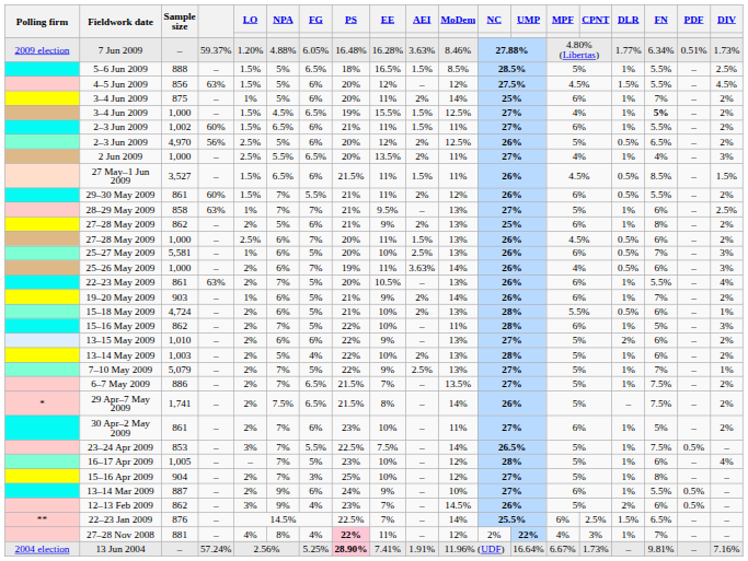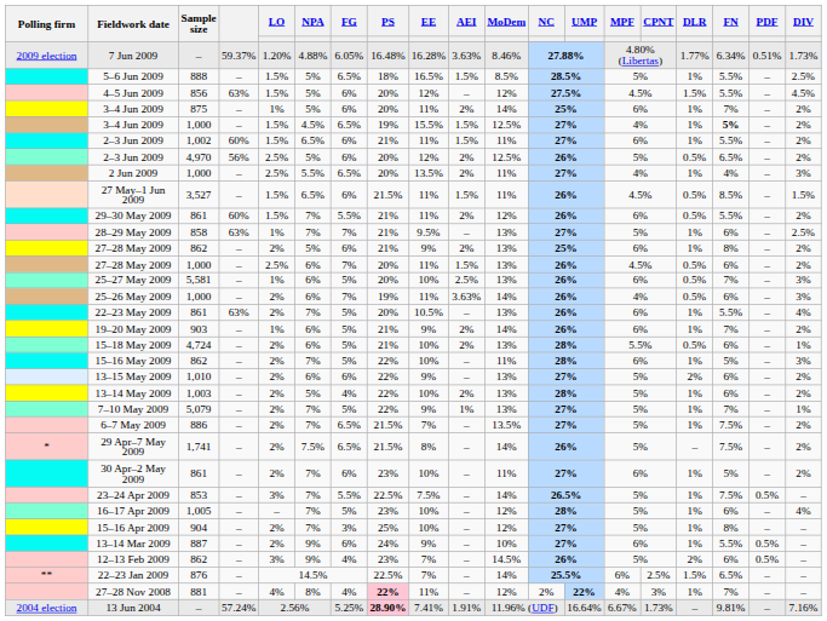7–10 May 2009 | AEI: 2.5% -> 1%
